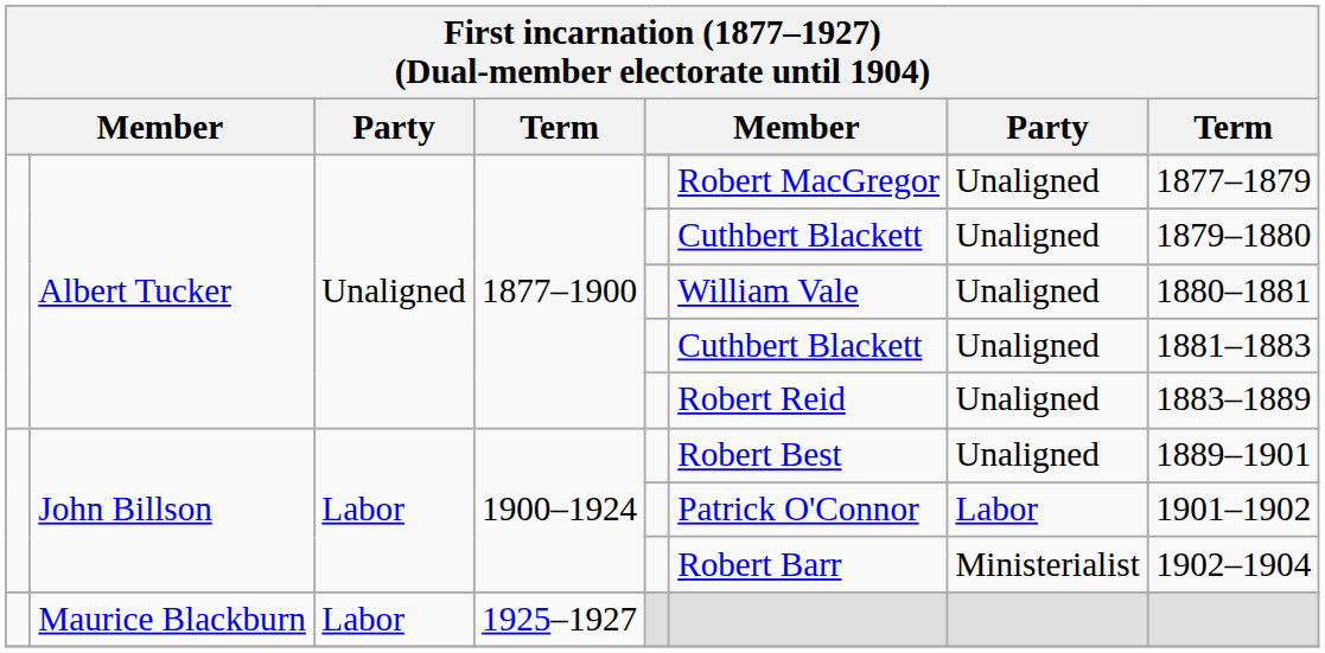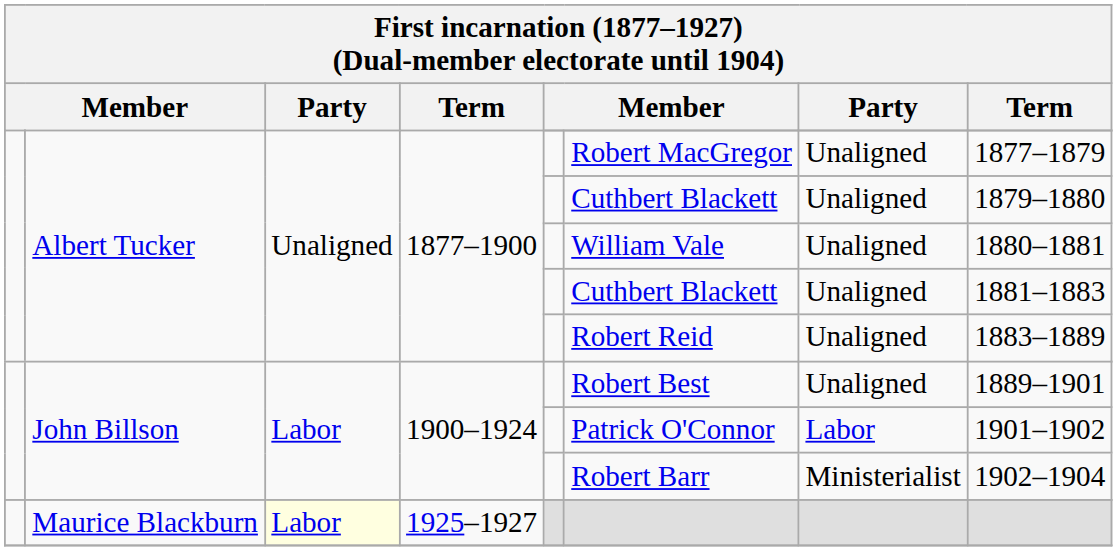Maurice Blackburn | column 3: no background -> lightyellow background
